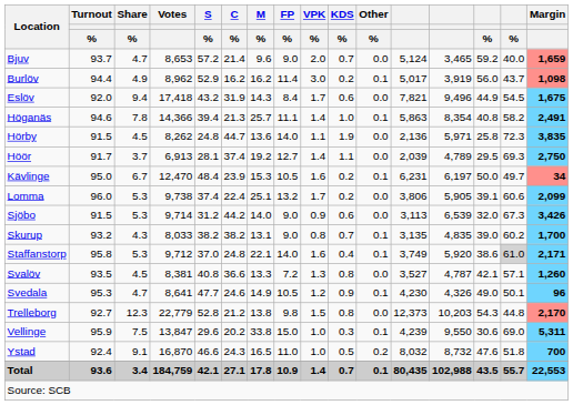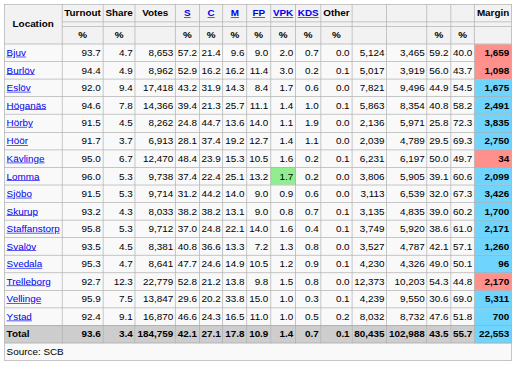Lomma | VPK / %: no background -> lightgreen background
Staffanstorp | column 15: lightgrey background -> no background
